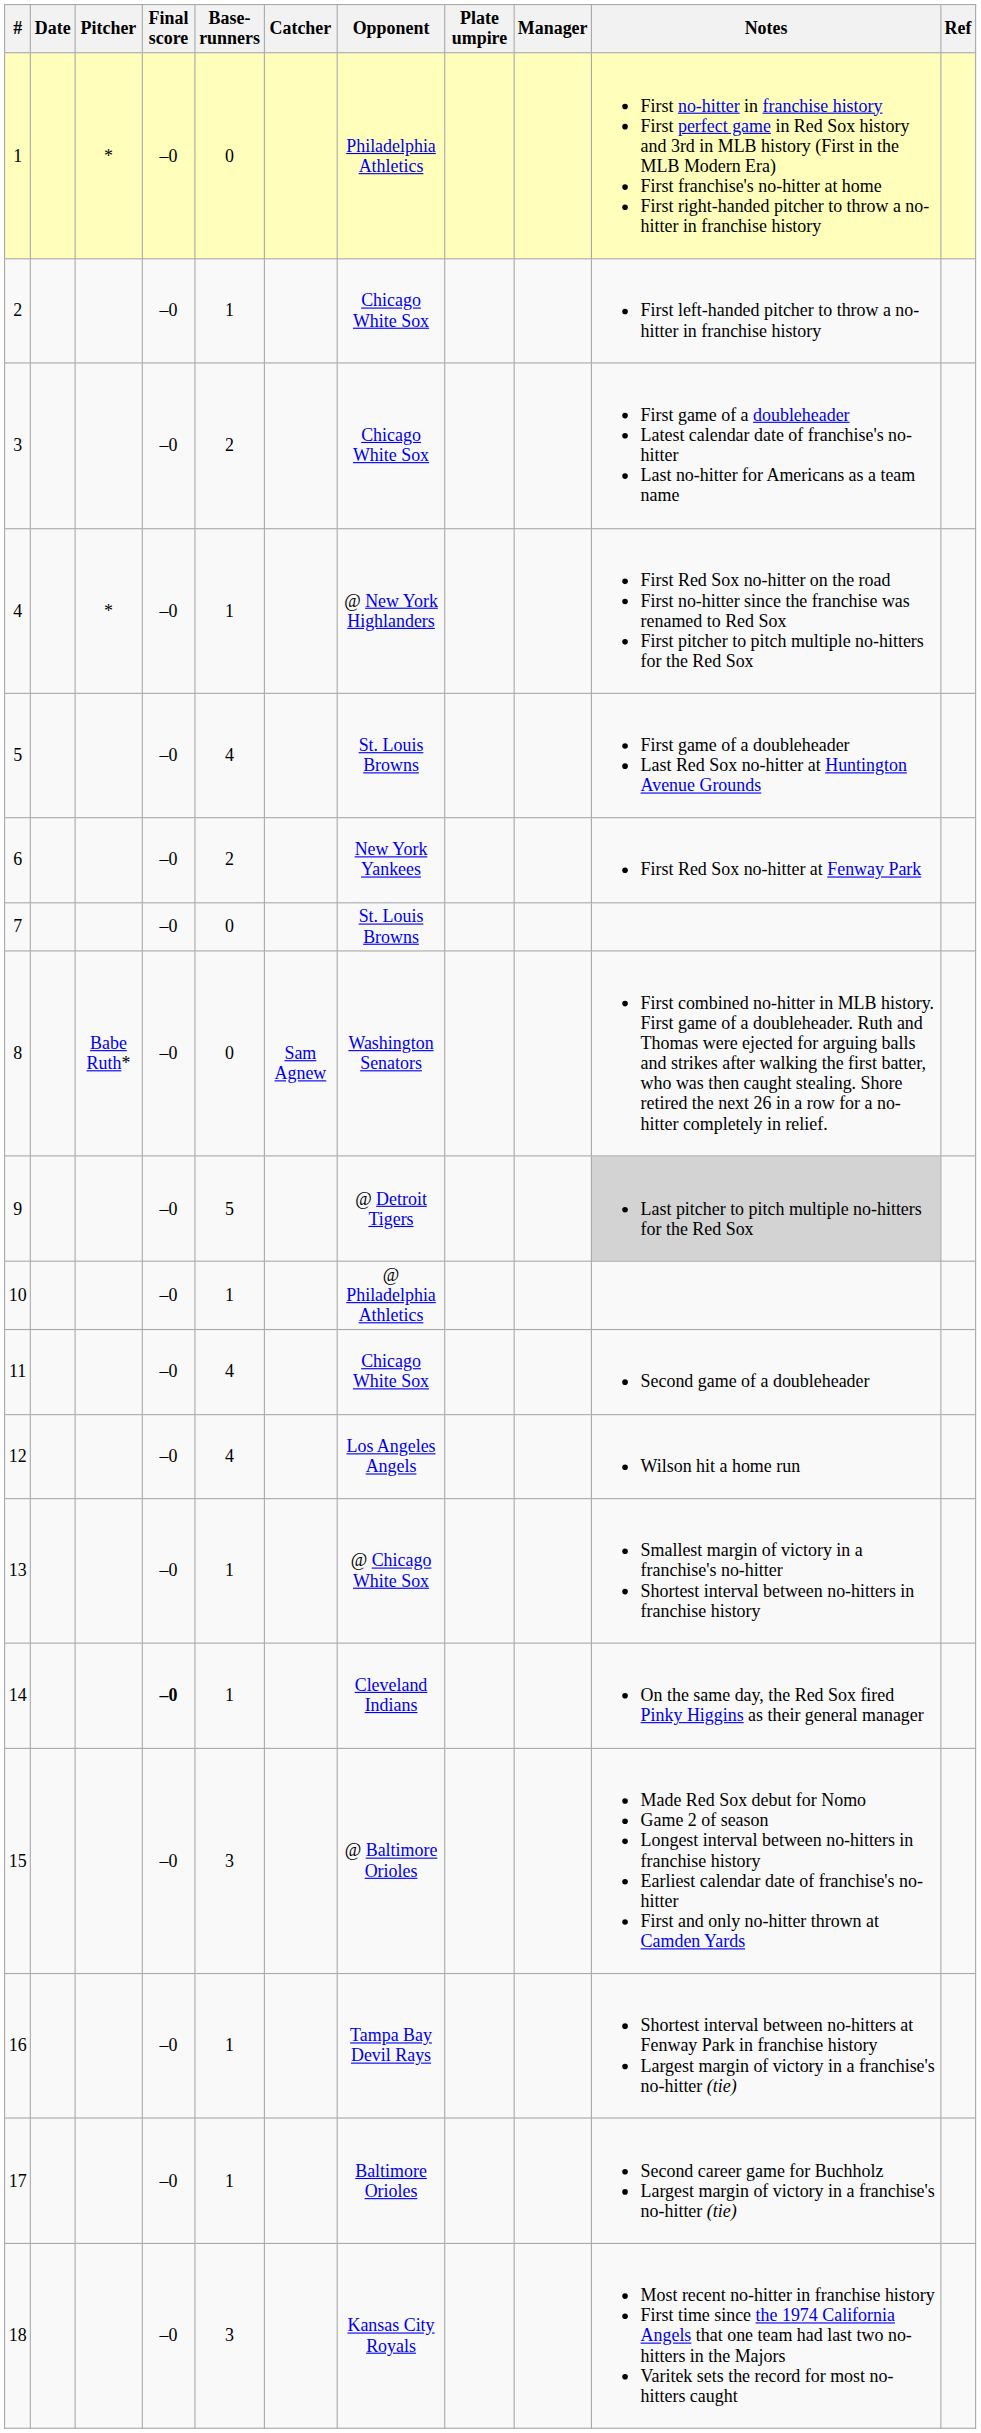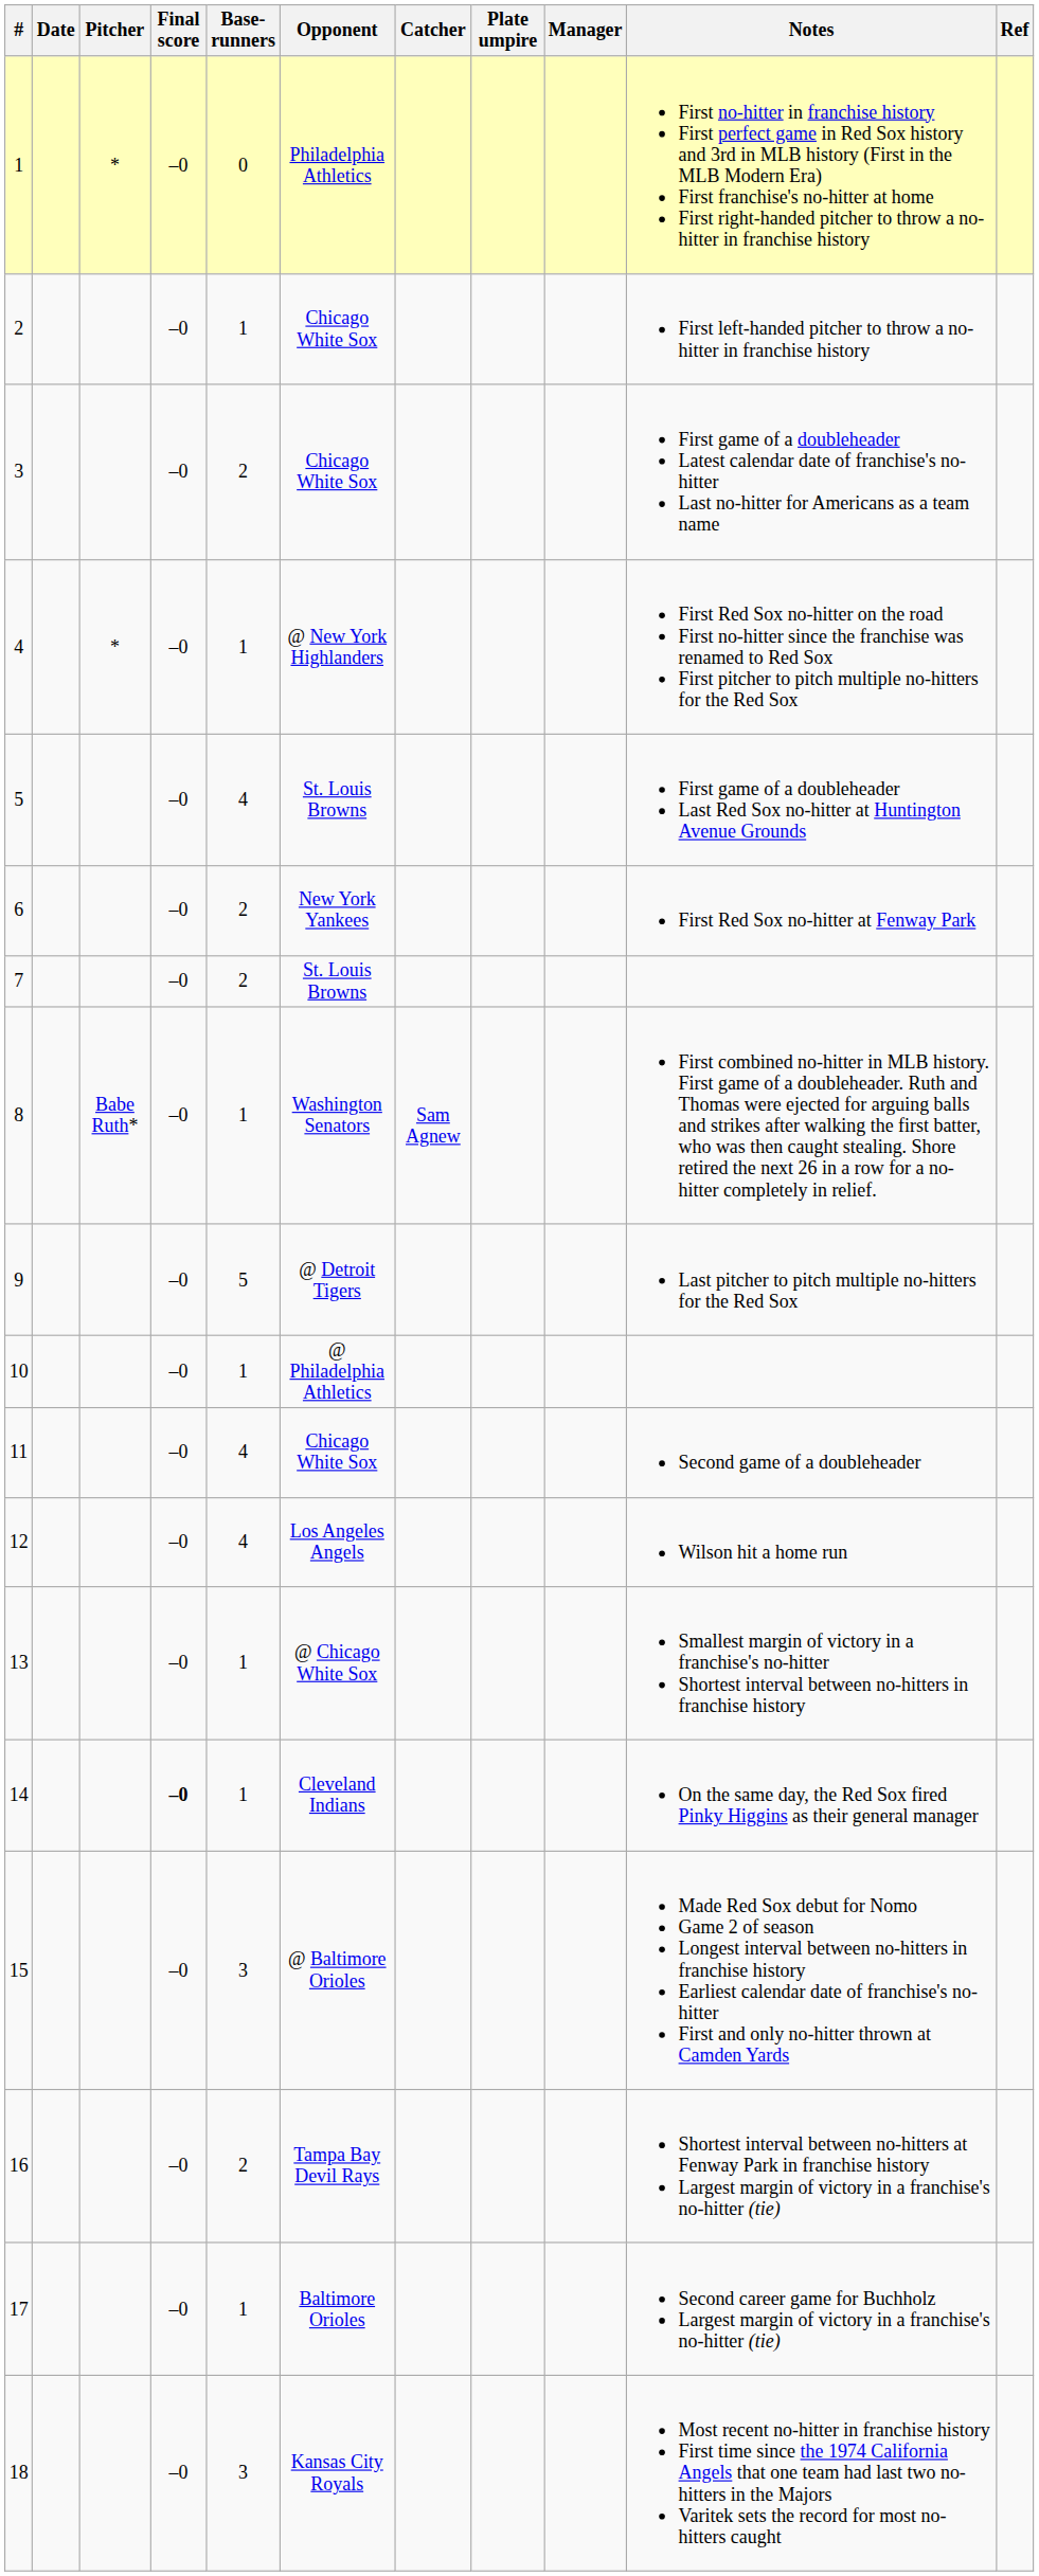columns swapped: Opponent <-> Catcher
7 | Base- runners: 0 -> 2
8 | Base- runners: 0 -> 1
9 | Notes: lightgrey background -> no background
16 | Base- runners: 1 -> 2
